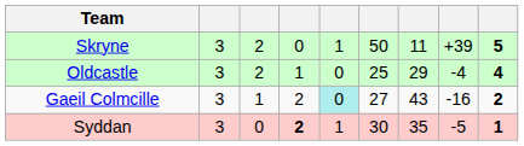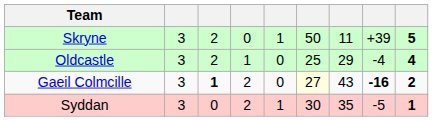Gaeil Colmcille | column 3: normal -> bold
Gaeil Colmcille | column 5: paleturquoise background -> no background
Gaeil Colmcille | column 6: no background -> lightyellow background
Gaeil Colmcille | column 8: normal -> bold
Syddan | column 4: bold -> normal
